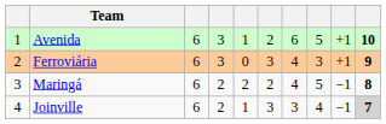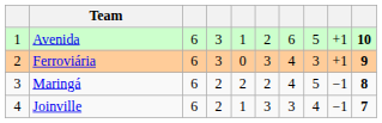Joinville | column 10: lightgrey background -> no background
